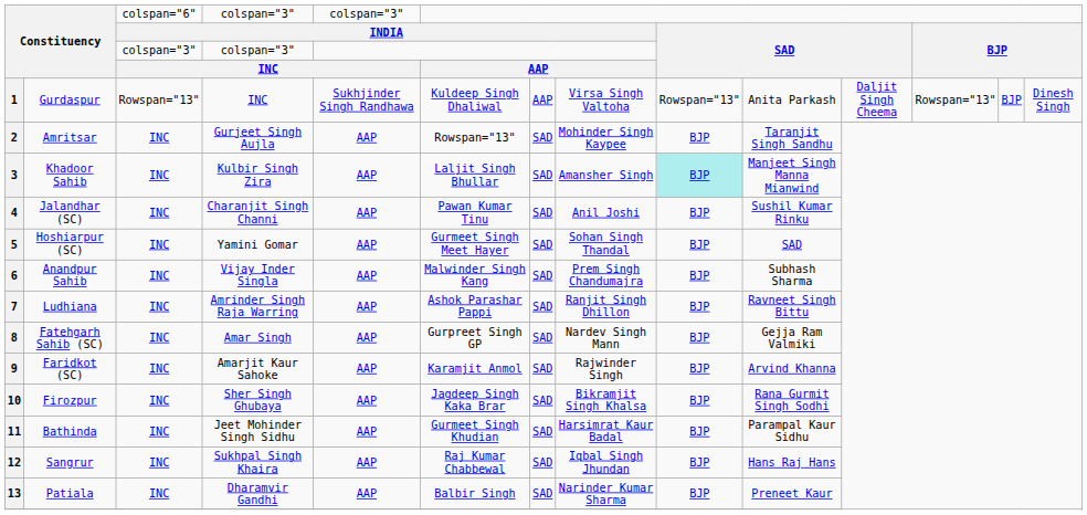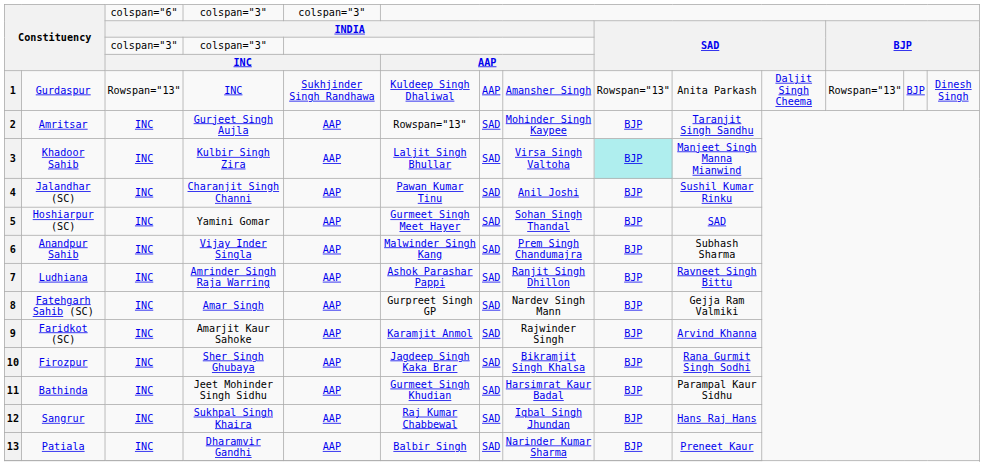1 | column 8: Virsa Singh Valtoha -> Amansher Singh
3 | column 8: Amansher Singh -> Virsa Singh Valtoha
